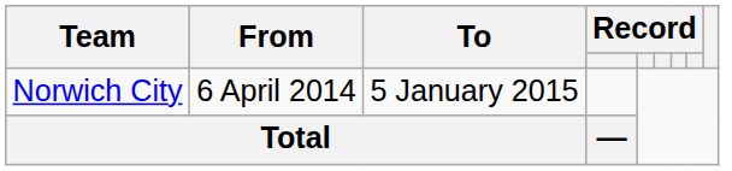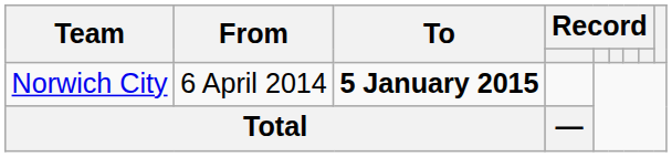Norwich City | To: normal -> bold
